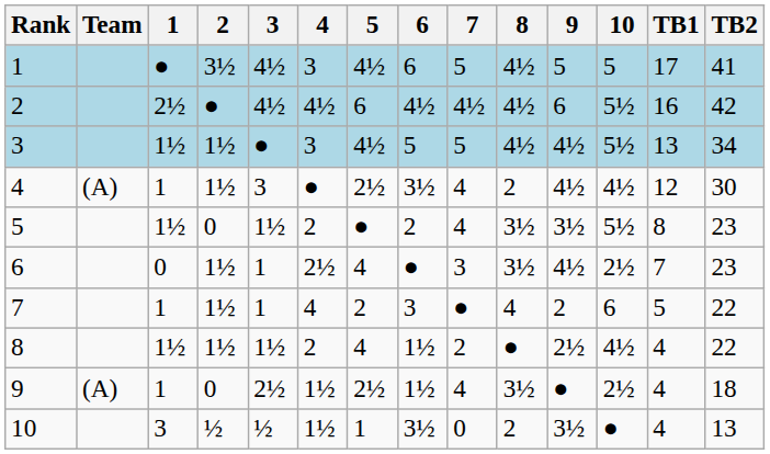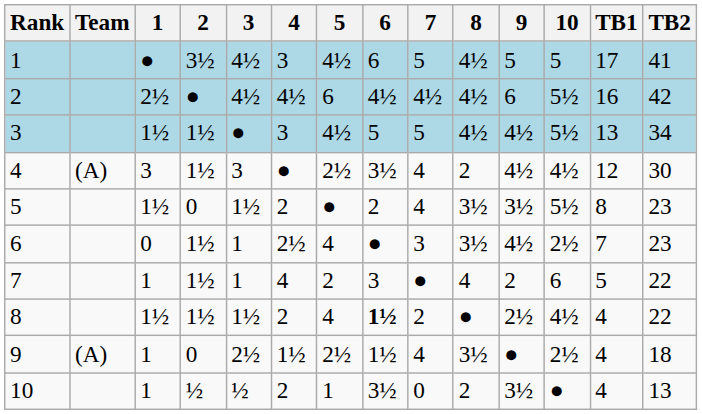row 5 | 1: 1 -> 3
row 9 | 6: normal -> bold
row 11 | 1: 3 -> 1
row 11 | 4: 1½ -> 2
